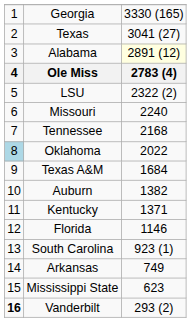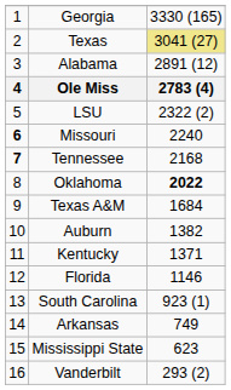Texas | column 3: no background -> khaki background
Alabama | column 3: lightyellow background -> no background
Missouri | column 1: normal -> bold
Tennessee | column 1: normal -> bold
Oklahoma | column 1: lightblue background -> no background
Oklahoma | column 3: normal -> bold
Vanderbilt | column 1: bold -> normal
